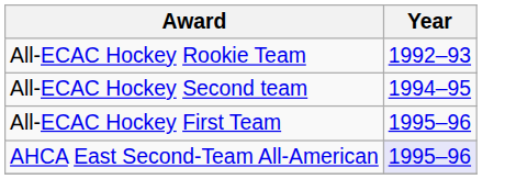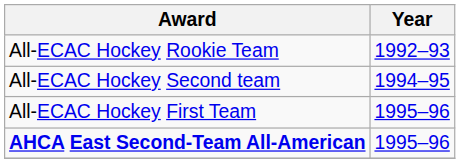row 5 | Award: normal -> bold
row 5 | Year: lavender background -> no background
